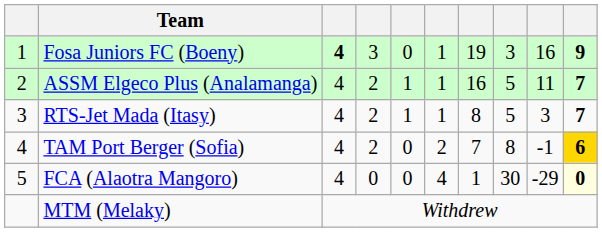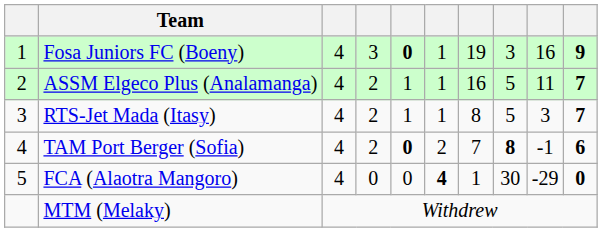Fosa Juniors FC (Boeny) | column 3: bold -> normal
Fosa Juniors FC (Boeny) | column 5: normal -> bold
TAM Port Berger (Sofia) | column 5: normal -> bold
TAM Port Berger (Sofia) | column 8: normal -> bold
TAM Port Berger (Sofia) | column 10: gold background -> no background
FCA (Alaotra Mangoro) | column 6: normal -> bold
FCA (Alaotra Mangoro) | column 10: lightyellow background -> no background
